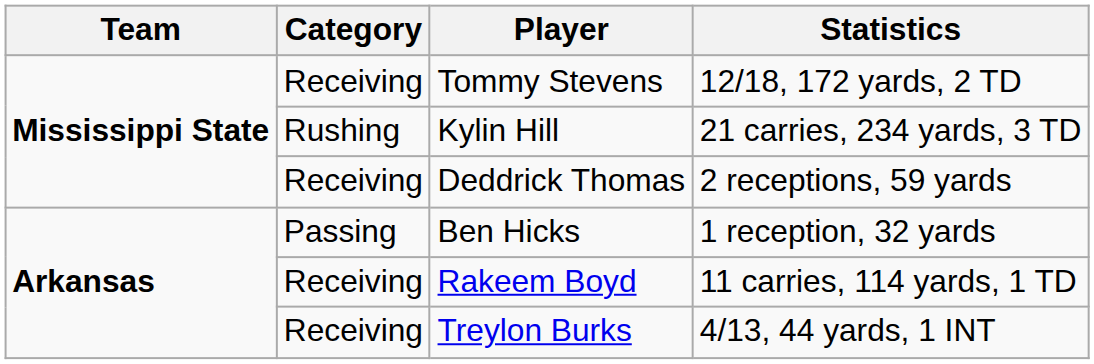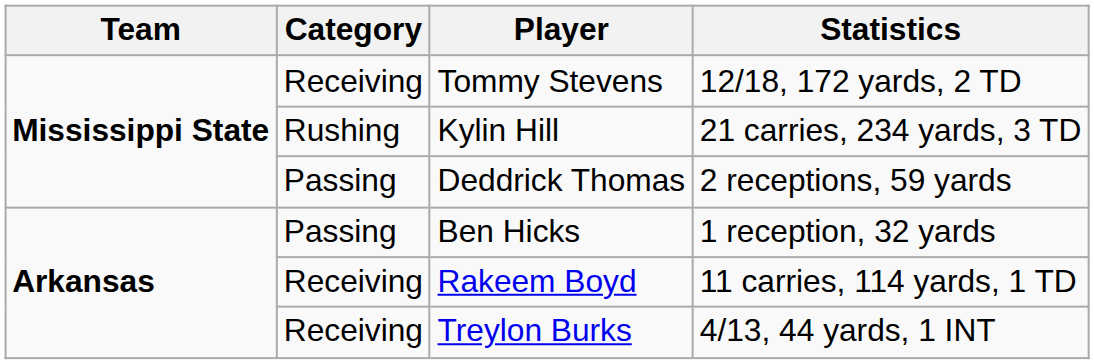Deddrick Thomas | Category: Receiving -> Passing
